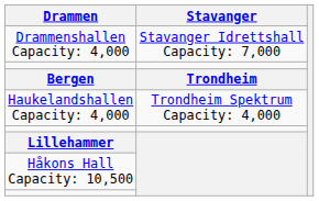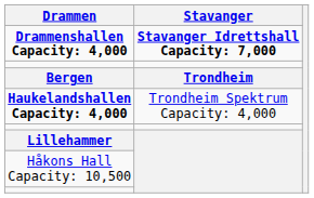Drammenshallen Capacity: 4,000 | Drammen: normal -> bold
Drammenshallen Capacity: 4,000 | Stavanger: normal -> bold
Haukelandshallen Capacity: 4,000 | Drammen: normal -> bold
